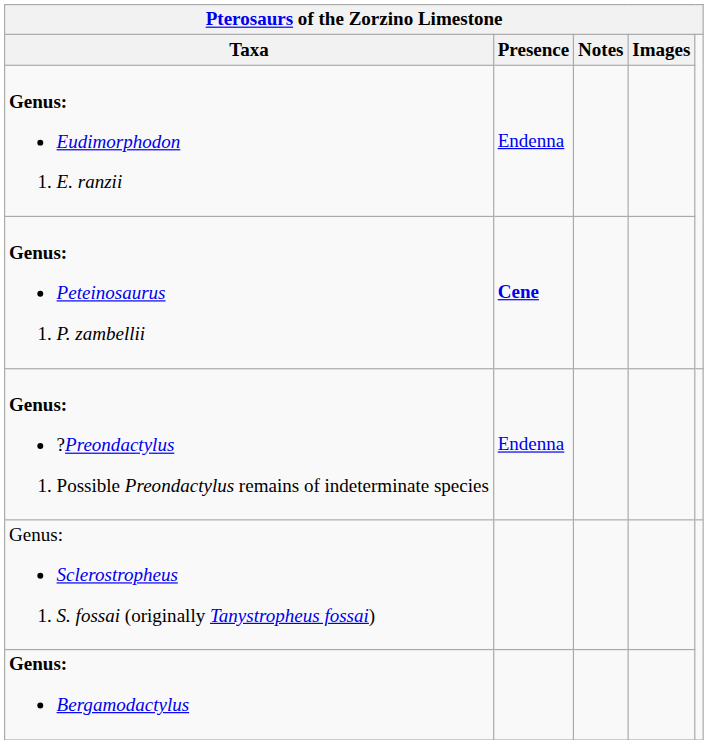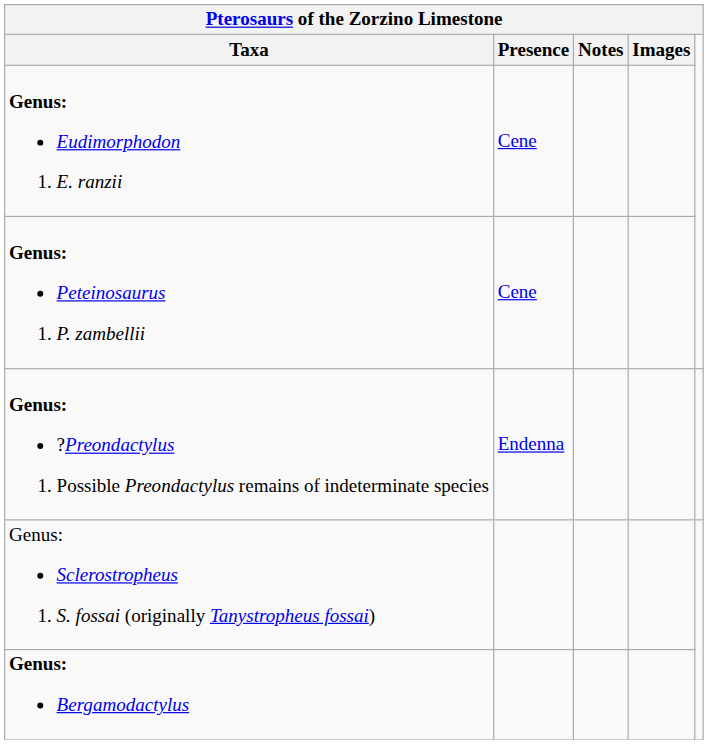Genus: Eudimorphodon E. ranzii | Presence: Endenna -> Cene
Genus: Peteinosaurus P. zambellii | Presence: bold -> normal
